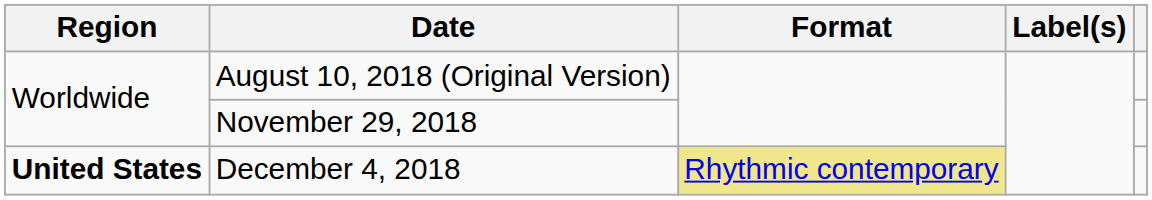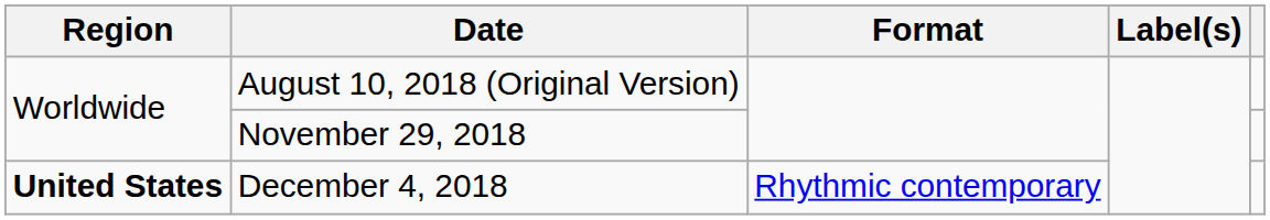December 4, 2018 | Format: khaki background -> no background
